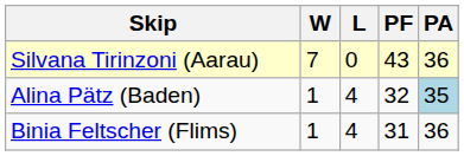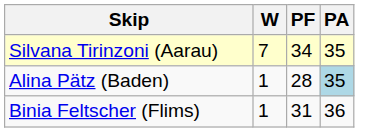- column: L | 0 | 4 | 4
Silvana Tirinzoni (Aarau) | PF: 43 -> 34
Silvana Tirinzoni (Aarau) | PA: 36 -> 35
Alina Pätz (Baden) | PF: 32 -> 28
